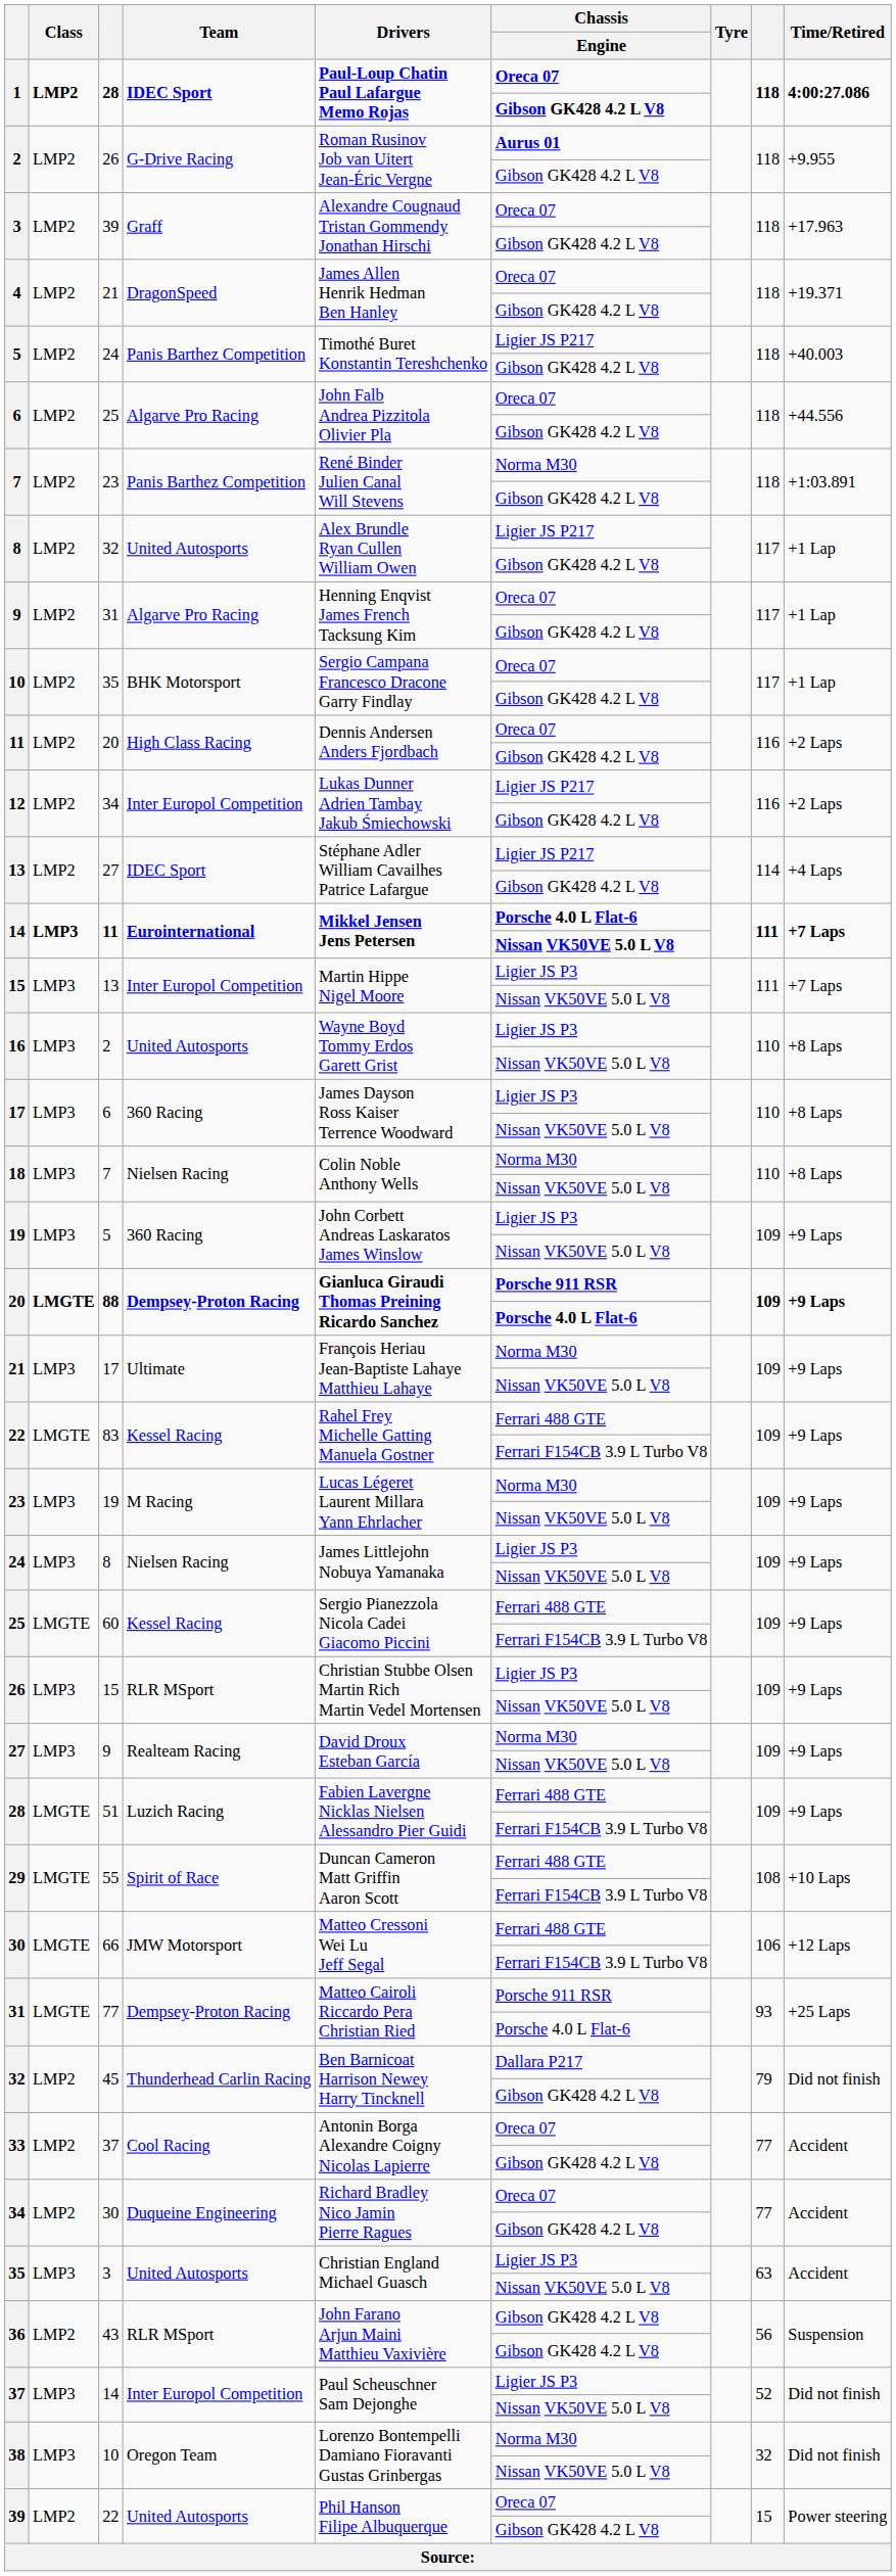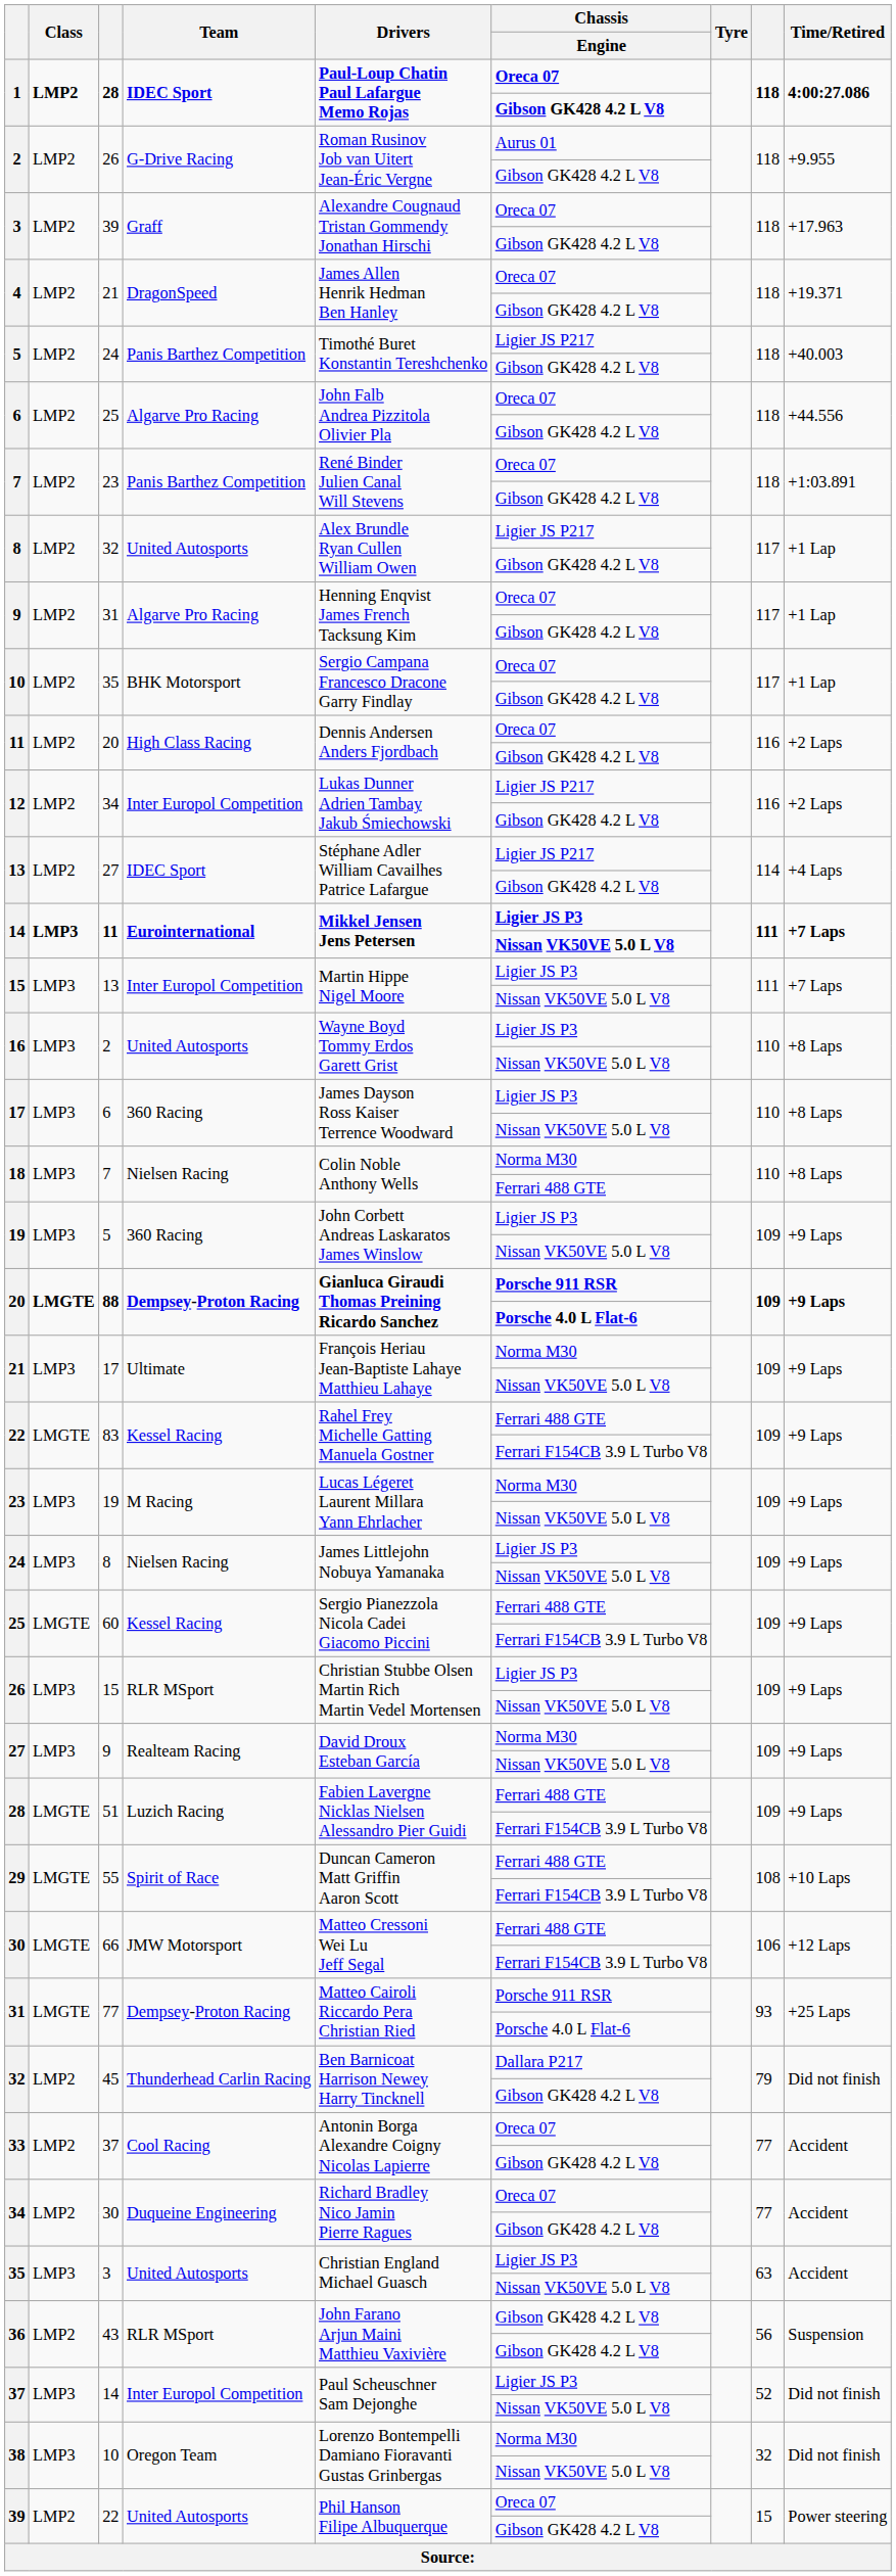row 5 | Chassis / Engine: bold -> normal
row 15 | Chassis / Engine: Norma M30 -> Oreca 07
row 29 | Chassis / Engine: Porsche 4.0 L Flat-6 -> Ligier JS P3
row 38 | Chassis / Engine: Nissan VK50VE 5.0 L V8 -> Ferrari 488 GTE
